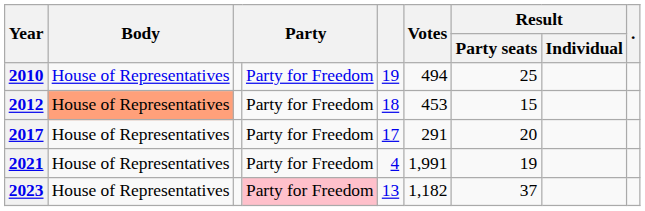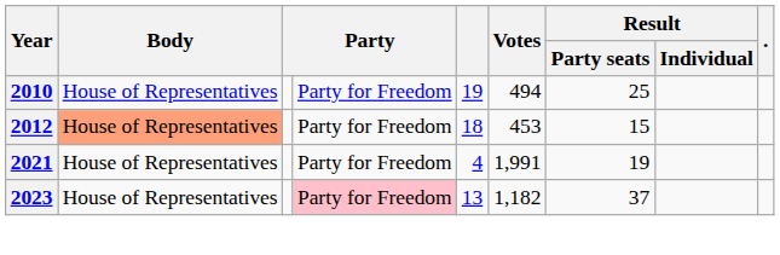- row: 2017 | House of Representatives | Party for Freedom | 17 | 291 | 20
